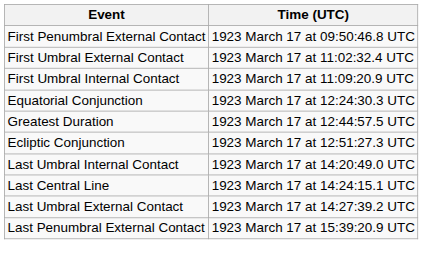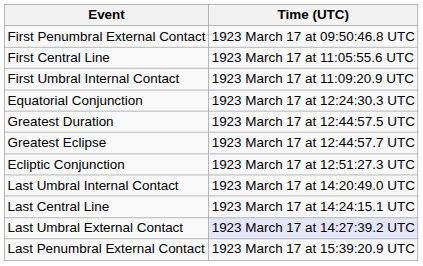- row: First Umbral External Contact | 1923 March 17 at 11:02:32.4 UTC
+ row: First Central Line | 1923 March 17 at 11:05:55.6 UTC
+ row: Greatest Eclipse | 1923 March 17 at 12:44:57.7 UTC
Last Umbral External Contact | Time (UTC): no background -> lavender background
